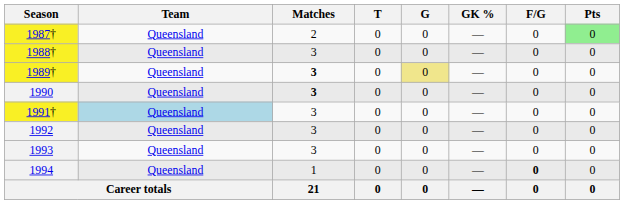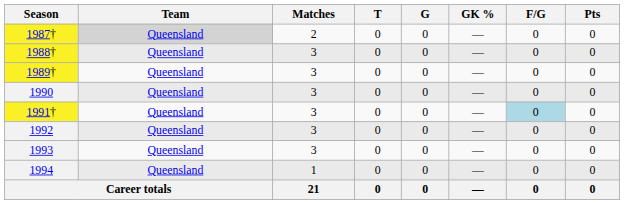1987† | Team: no background -> lightgrey background
1987† | Pts: lightgreen background -> no background
1989† | Matches: bold -> normal
1989† | G: khaki background -> no background
1990 | Matches: bold -> normal
1991† | Team: lightblue background -> no background
1991† | F/G: no background -> lightblue background
1994 | F/G: bold -> normal
